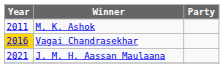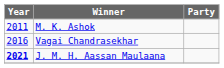Vagai Chandrasekhar | Year: gold background -> no background
J. M. H. Aassan Maulaana | Year: normal -> bold
